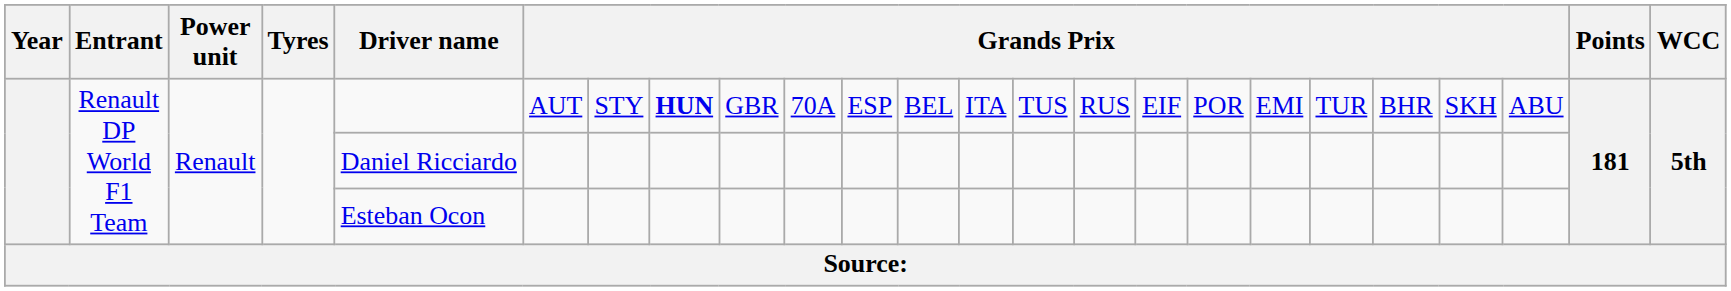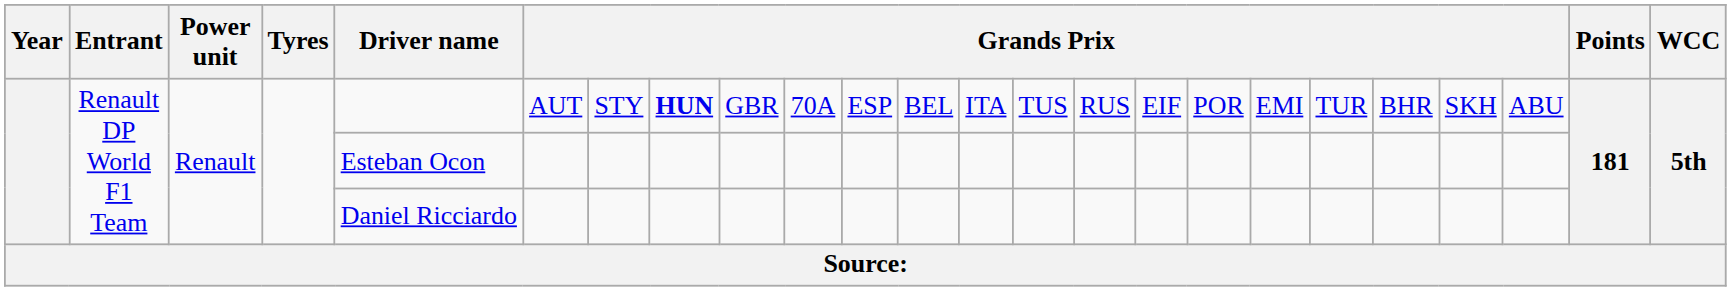row 3 | Driver name: Daniel Ricciardo -> Esteban Ocon
row 4 | Driver name: Esteban Ocon -> Daniel Ricciardo
